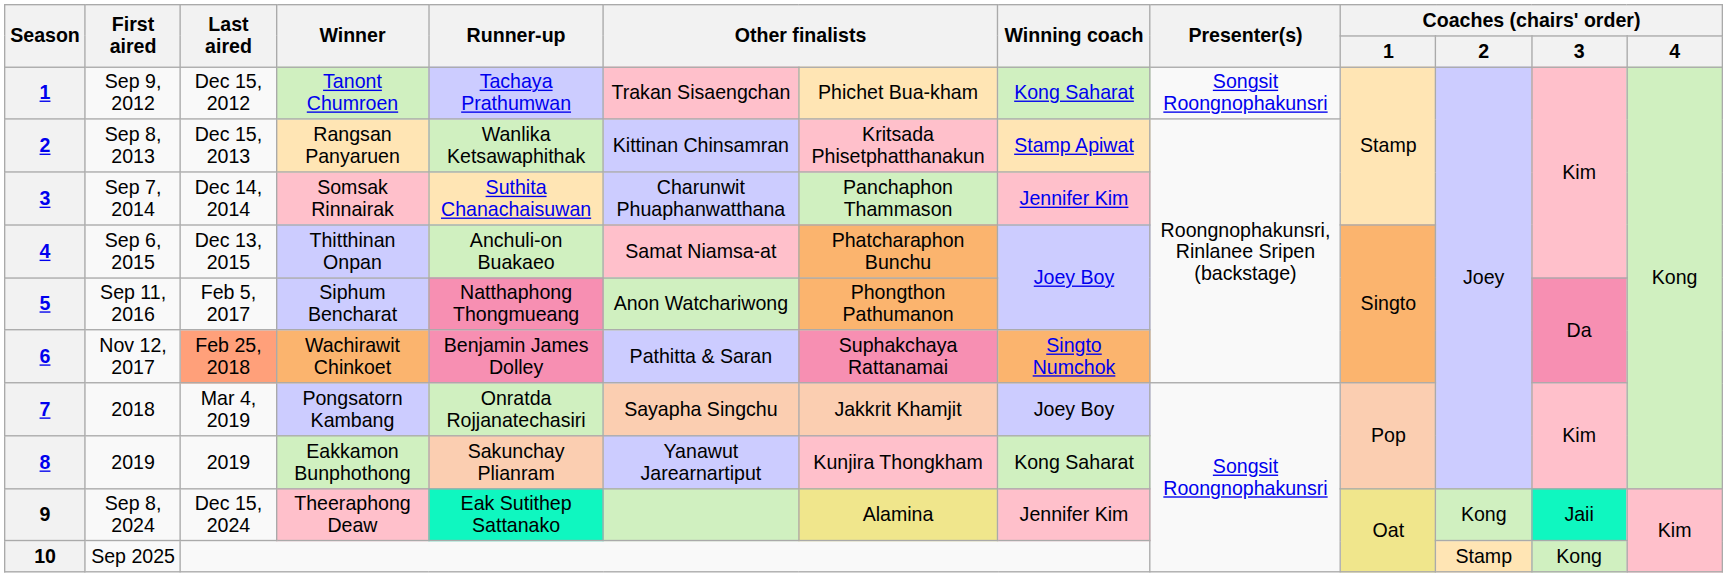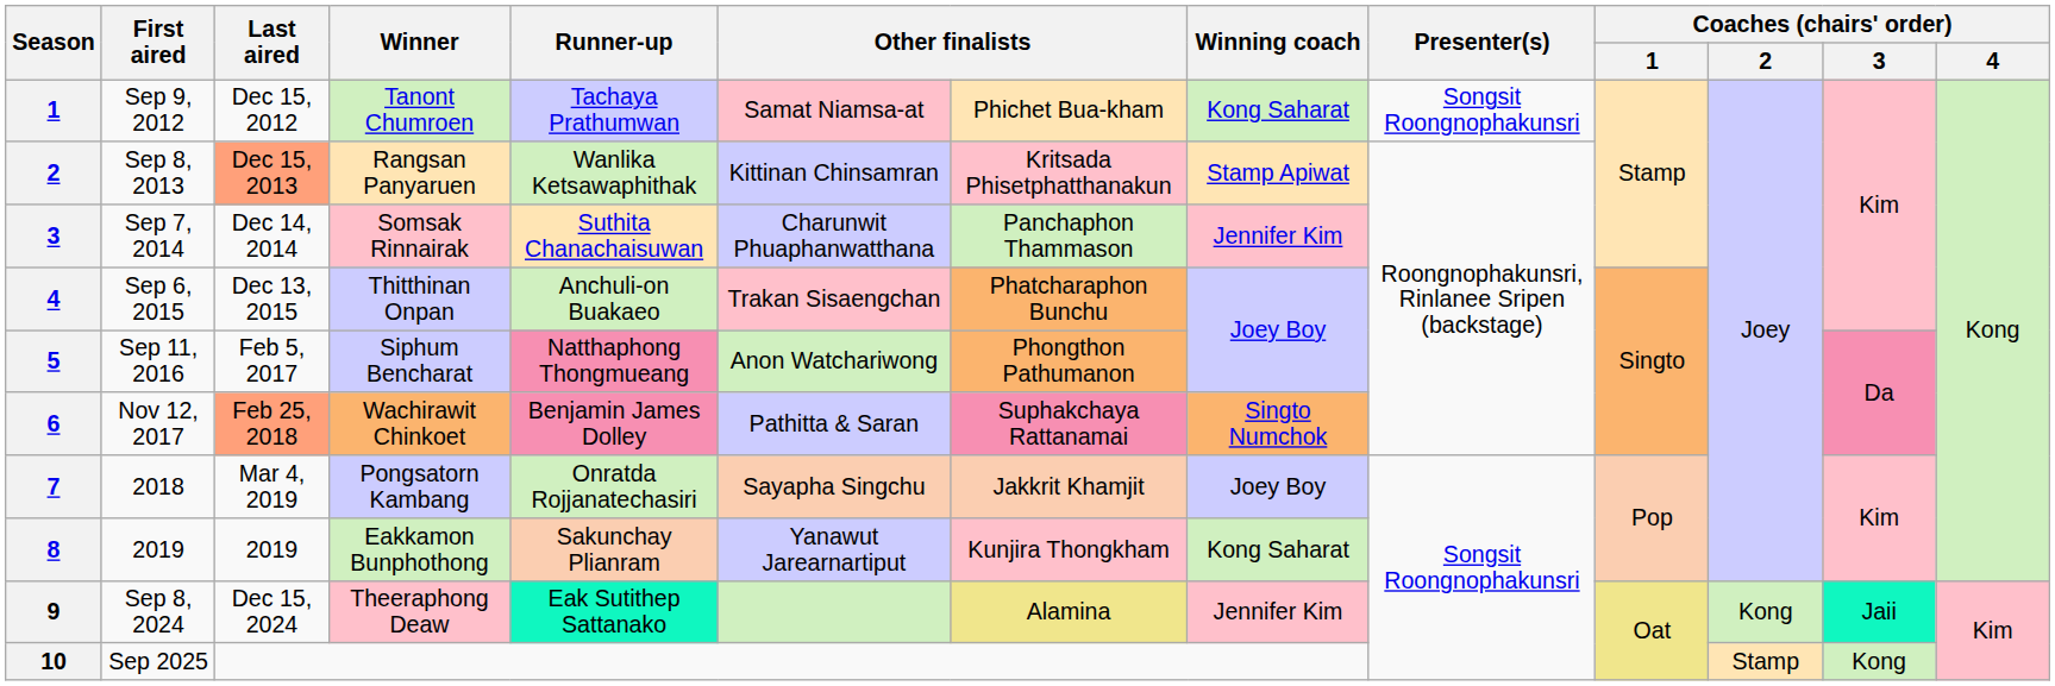Sep 9, 2012 | column 6: Trakan Sisaengchan -> Samat Niamsa-at
Sep 8, 2013 | Last aired: no background -> lightsalmon background
Sep 6, 2015 | column 6: Samat Niamsa-at -> Trakan Sisaengchan
